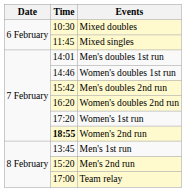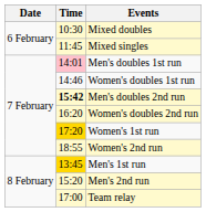Men's doubles 1st run | Time: no background -> pink background
Men's doubles 2nd run | Time: normal -> bold
Women's 1st run | Time: no background -> gold background
Women's 2nd run | Time: bold -> normal
Men's 1st run | Time: no background -> gold background
